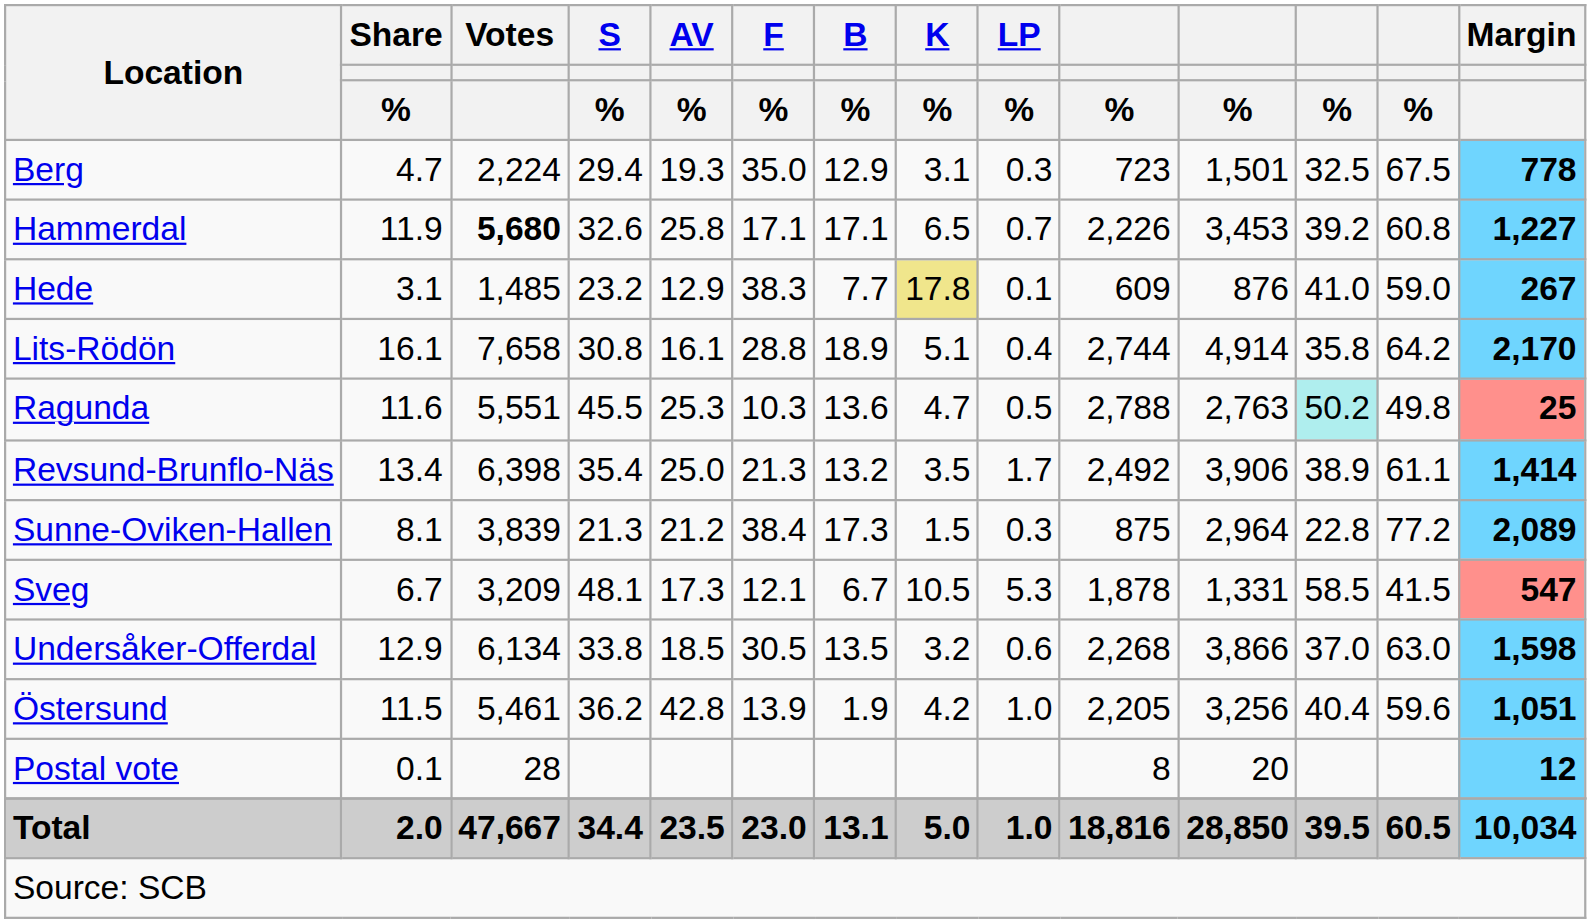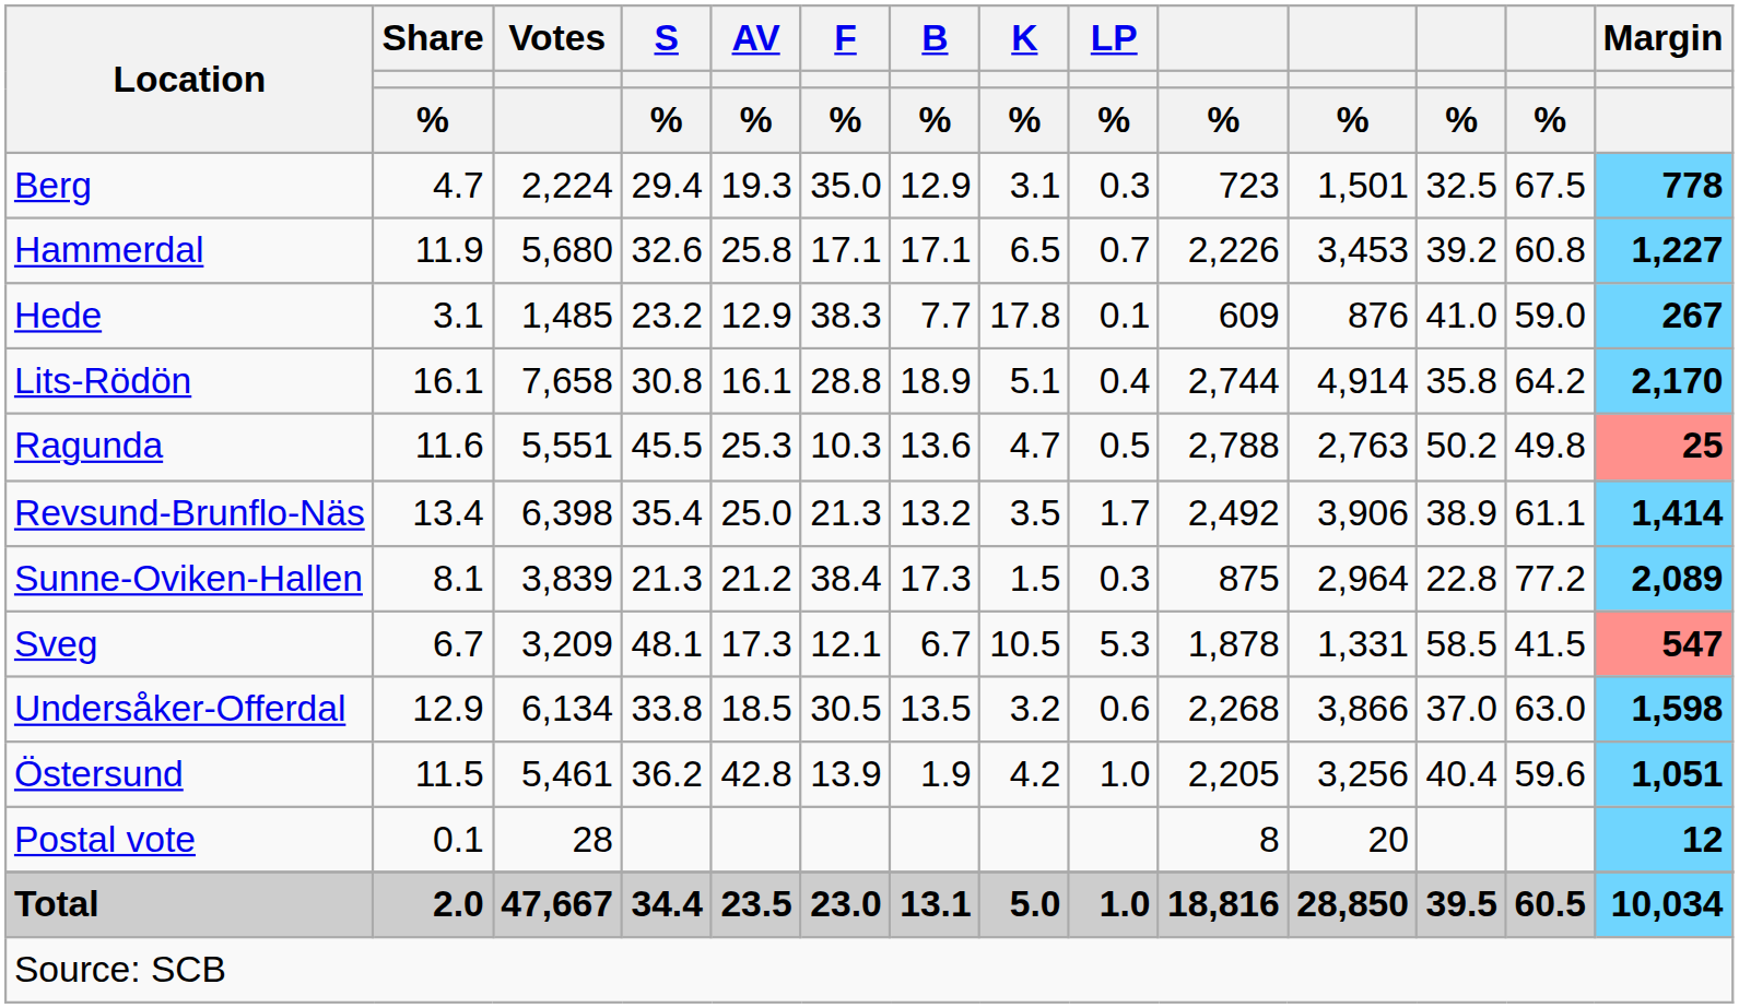Hammerdal | Votes: bold -> normal
Hede | K / %: khaki background -> no background
Ragunda | column 12: paleturquoise background -> no background
